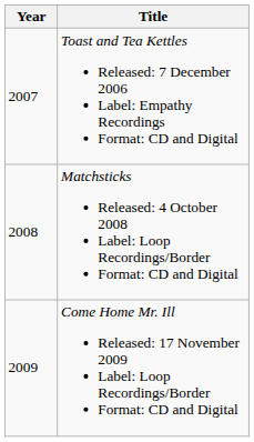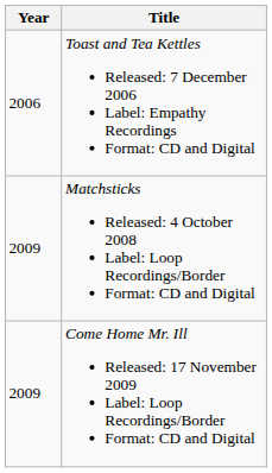row 2 | Year: 2007 -> 2006
row 3 | Year: 2008 -> 2009
